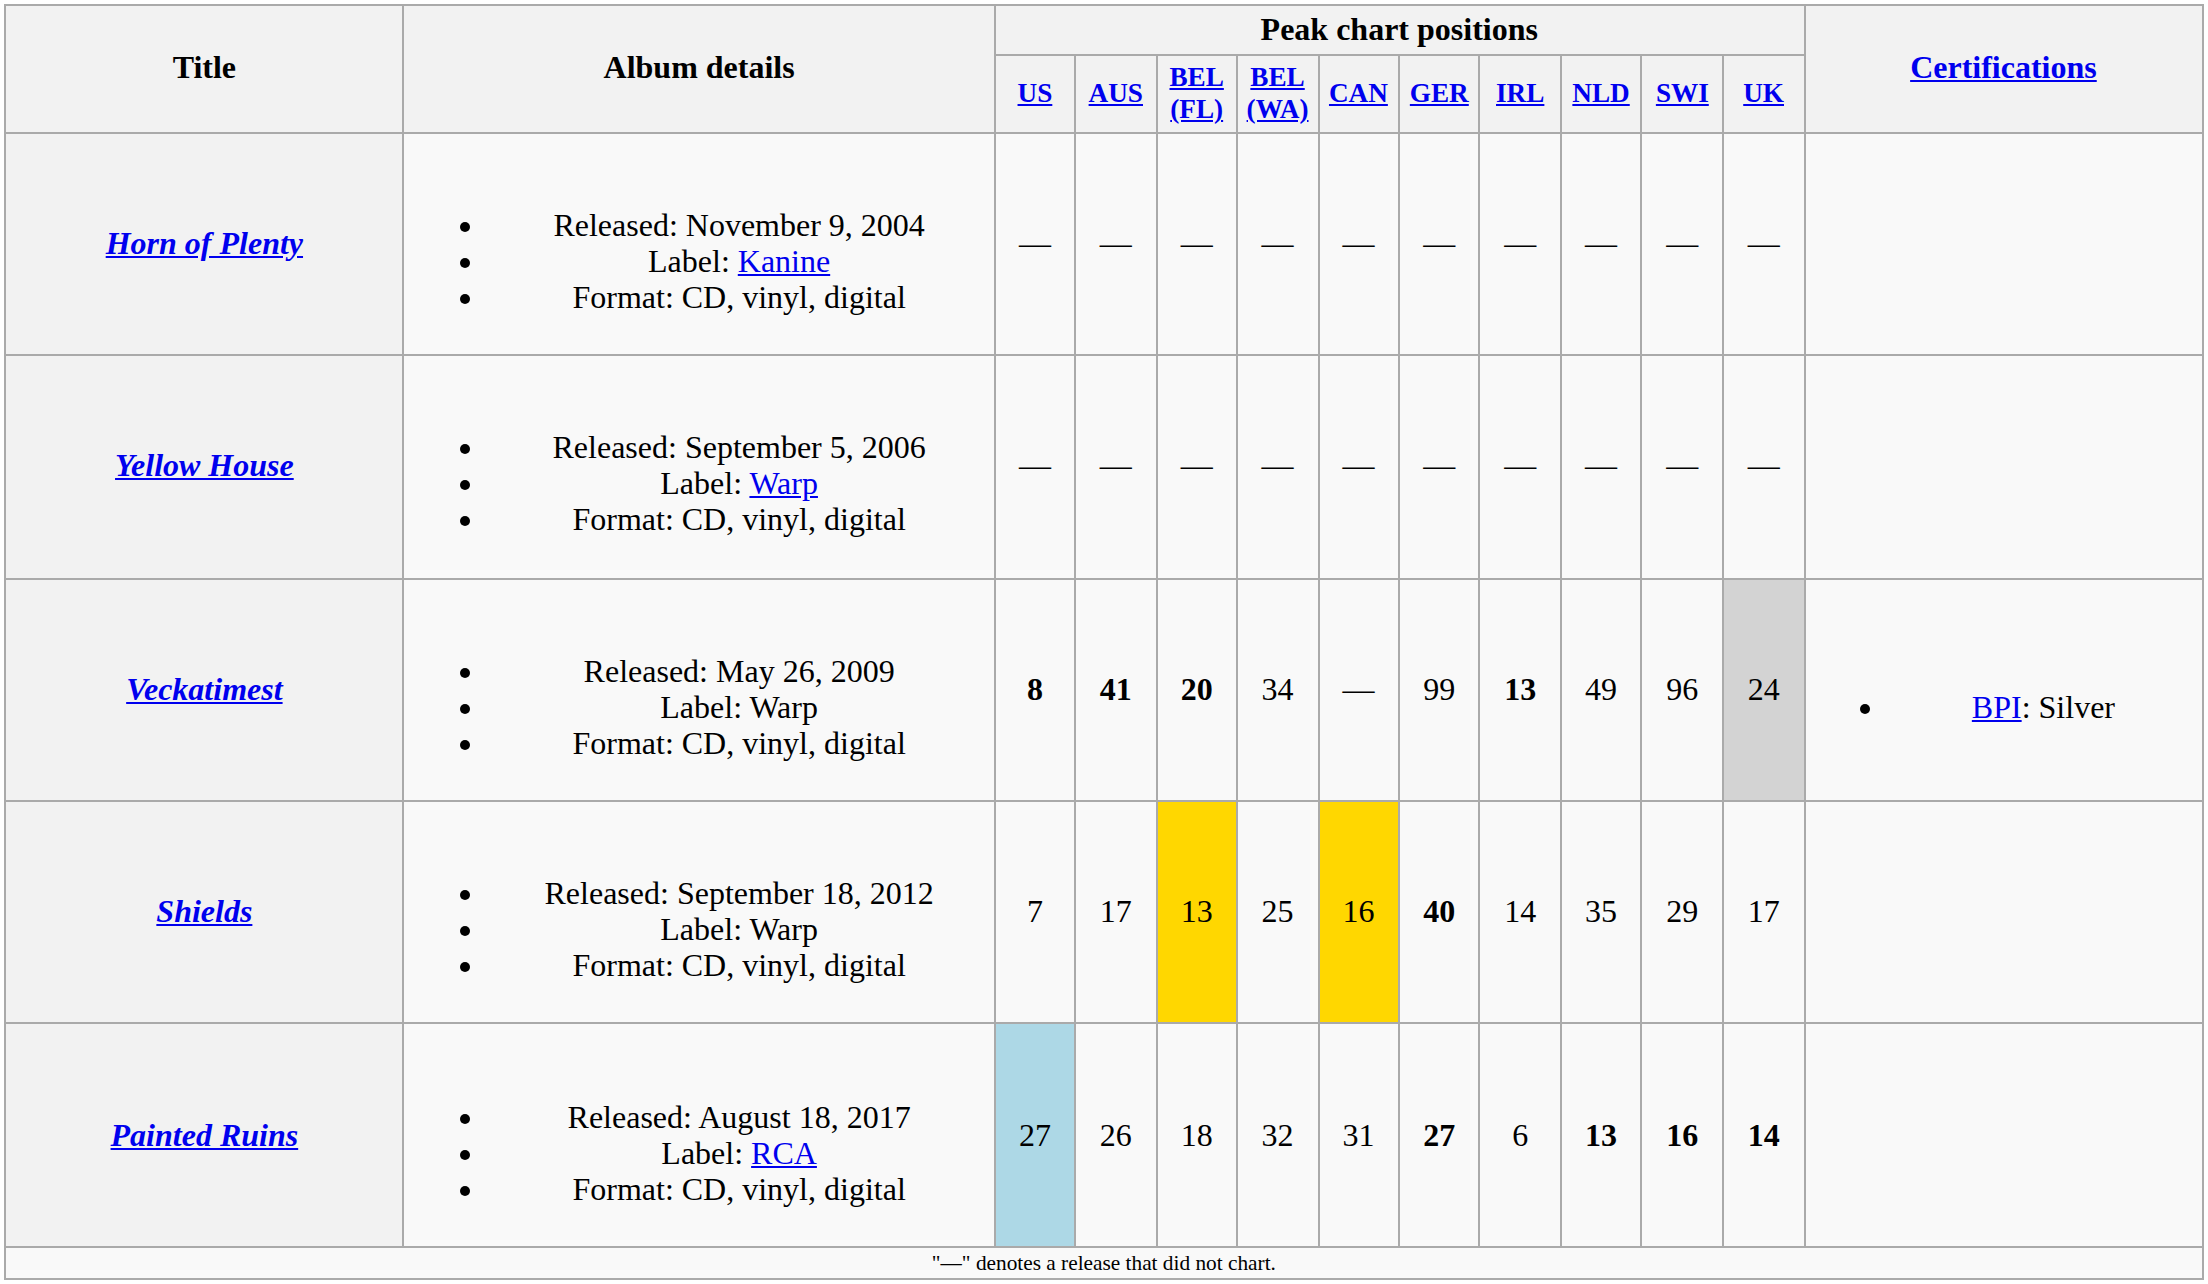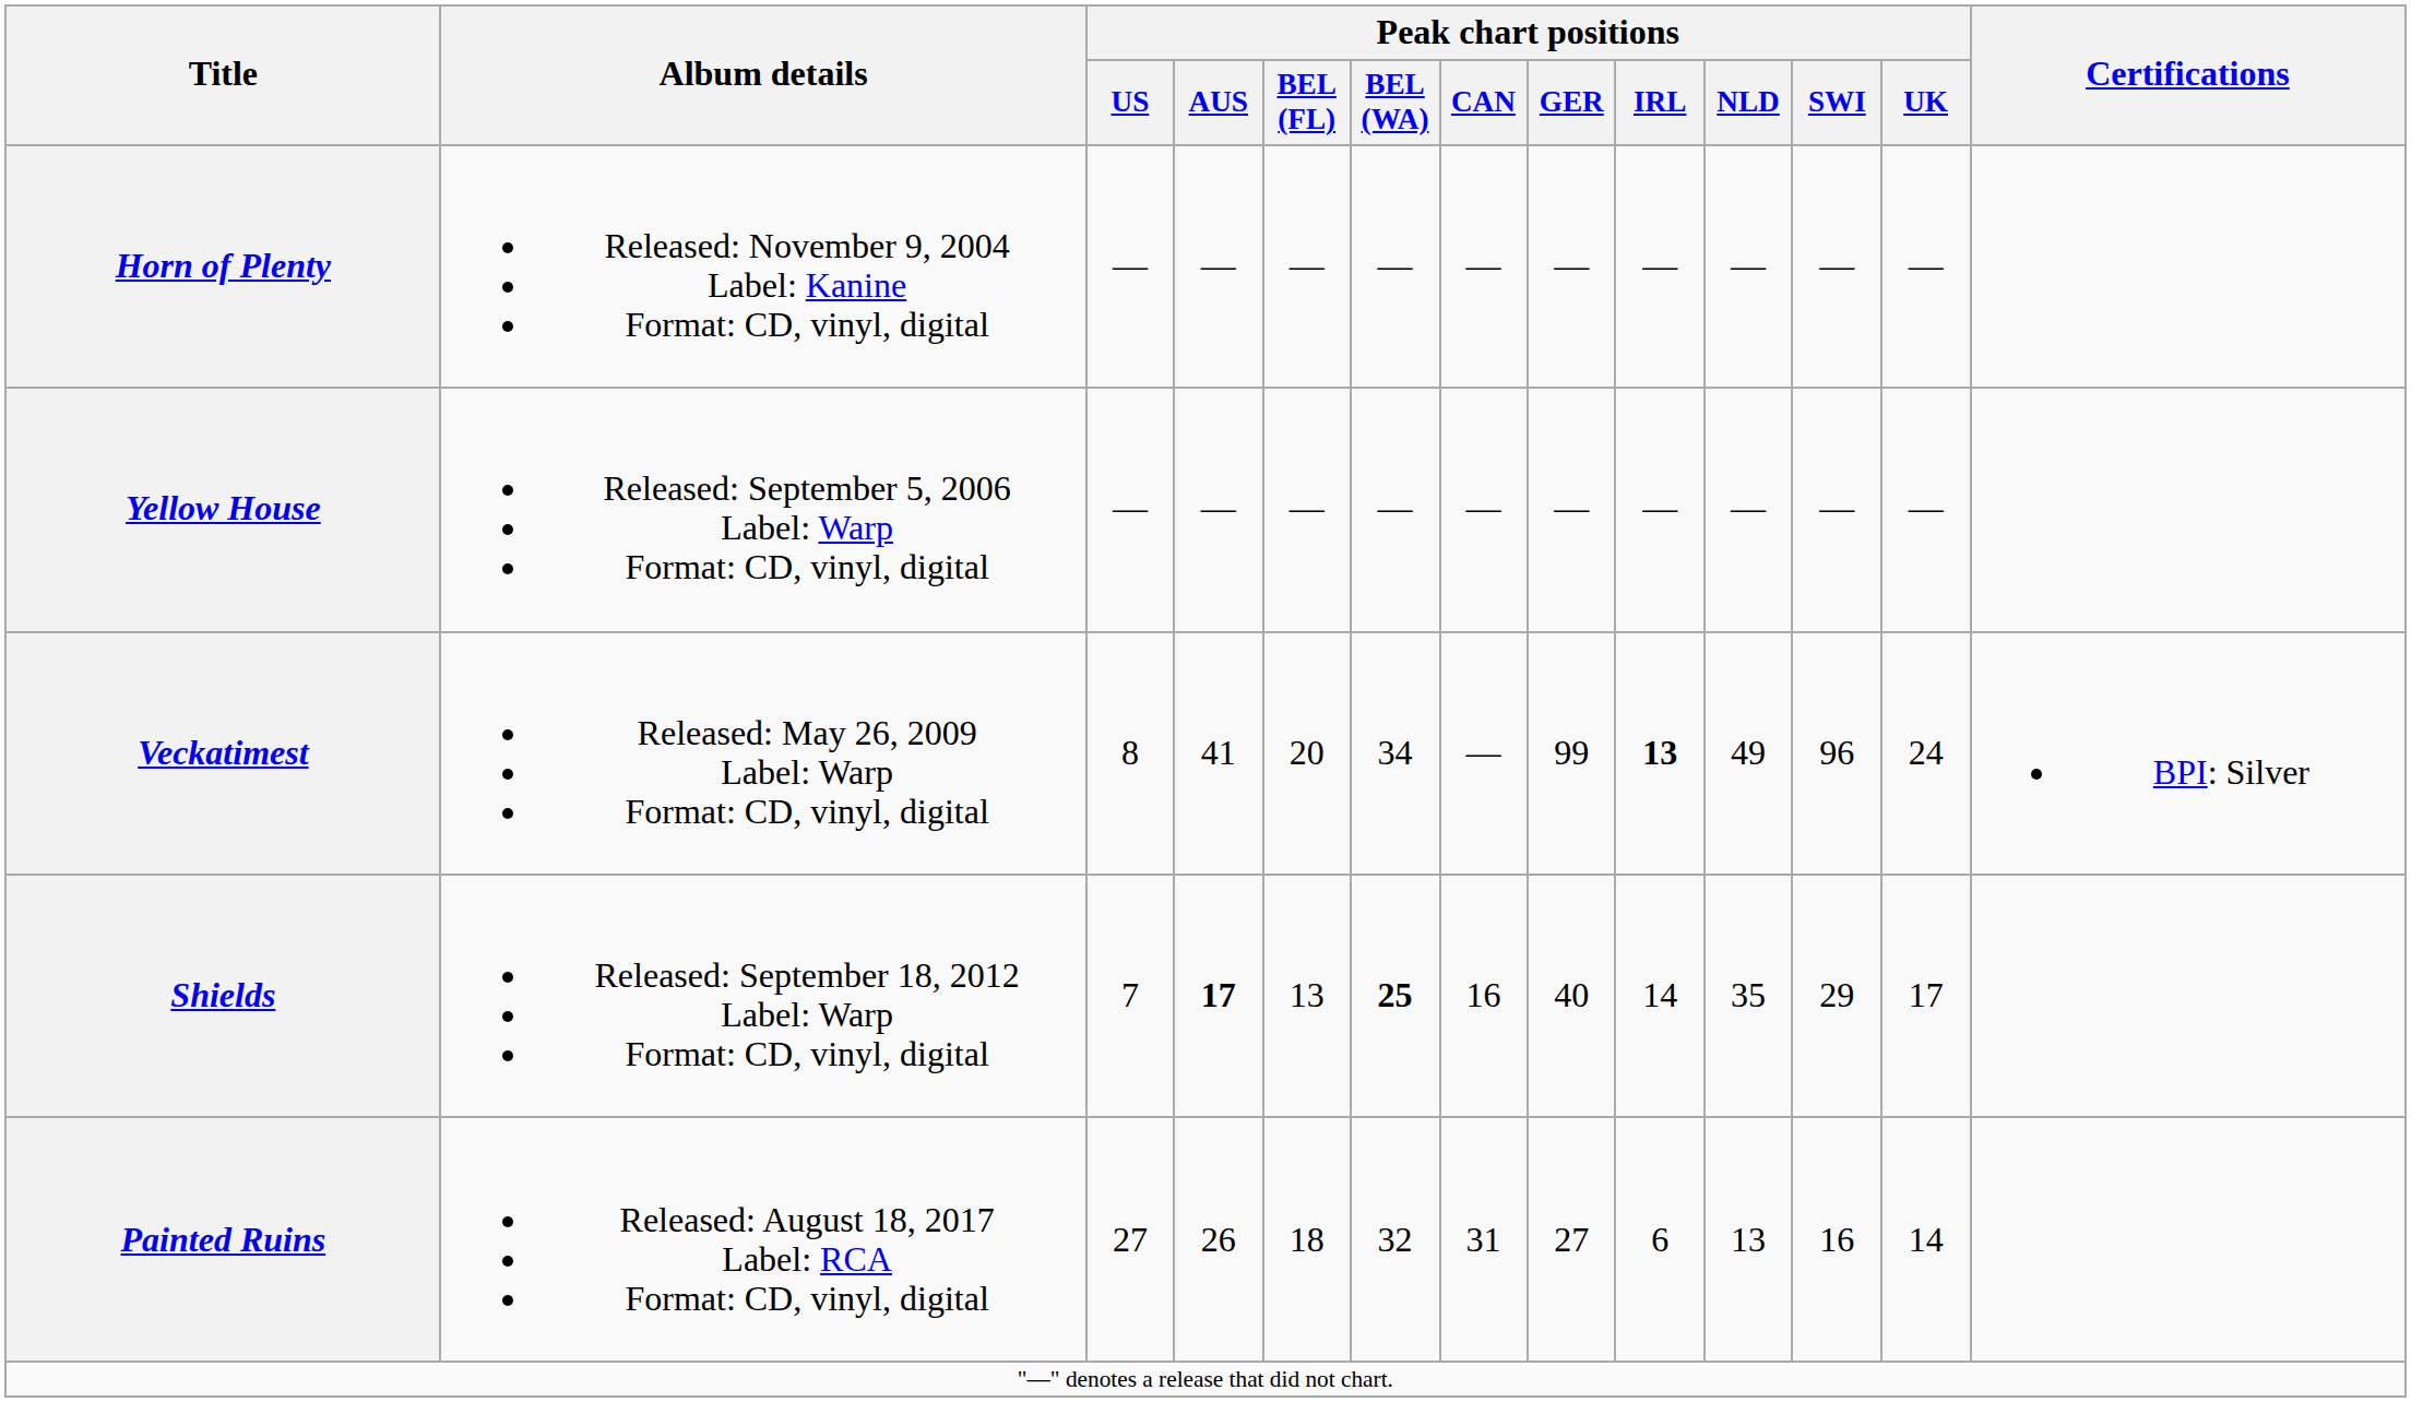Veckatimest | Peak chart positions / US: bold -> normal
Veckatimest | Peak chart positions / AUS: bold -> normal
Veckatimest | Peak chart positions / BEL (FL): bold -> normal
Veckatimest | Peak chart positions / UK: lightgrey background -> no background
Shields | Peak chart positions / AUS: normal -> bold
Shields | Peak chart positions / BEL (FL): gold background -> no background
Shields | Peak chart positions / BEL (WA): normal -> bold
Shields | Peak chart positions / CAN: gold background -> no background
Shields | Peak chart positions / GER: bold -> normal
Painted Ruins | Peak chart positions / US: lightblue background -> no background
Painted Ruins | Peak chart positions / GER: bold -> normal
Painted Ruins | Peak chart positions / NLD: bold -> normal
Painted Ruins | Peak chart positions / SWI: bold -> normal
Painted Ruins | Peak chart positions / UK: bold -> normal
